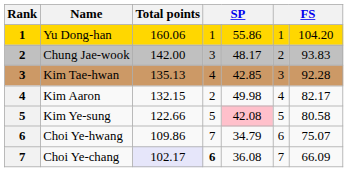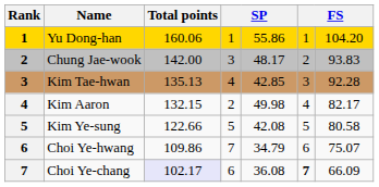Kim Ye-sung | column 5: pink background -> no background
Choi Ye-chang | column 4: bold -> normal
Choi Ye-chang | column 6: normal -> bold
